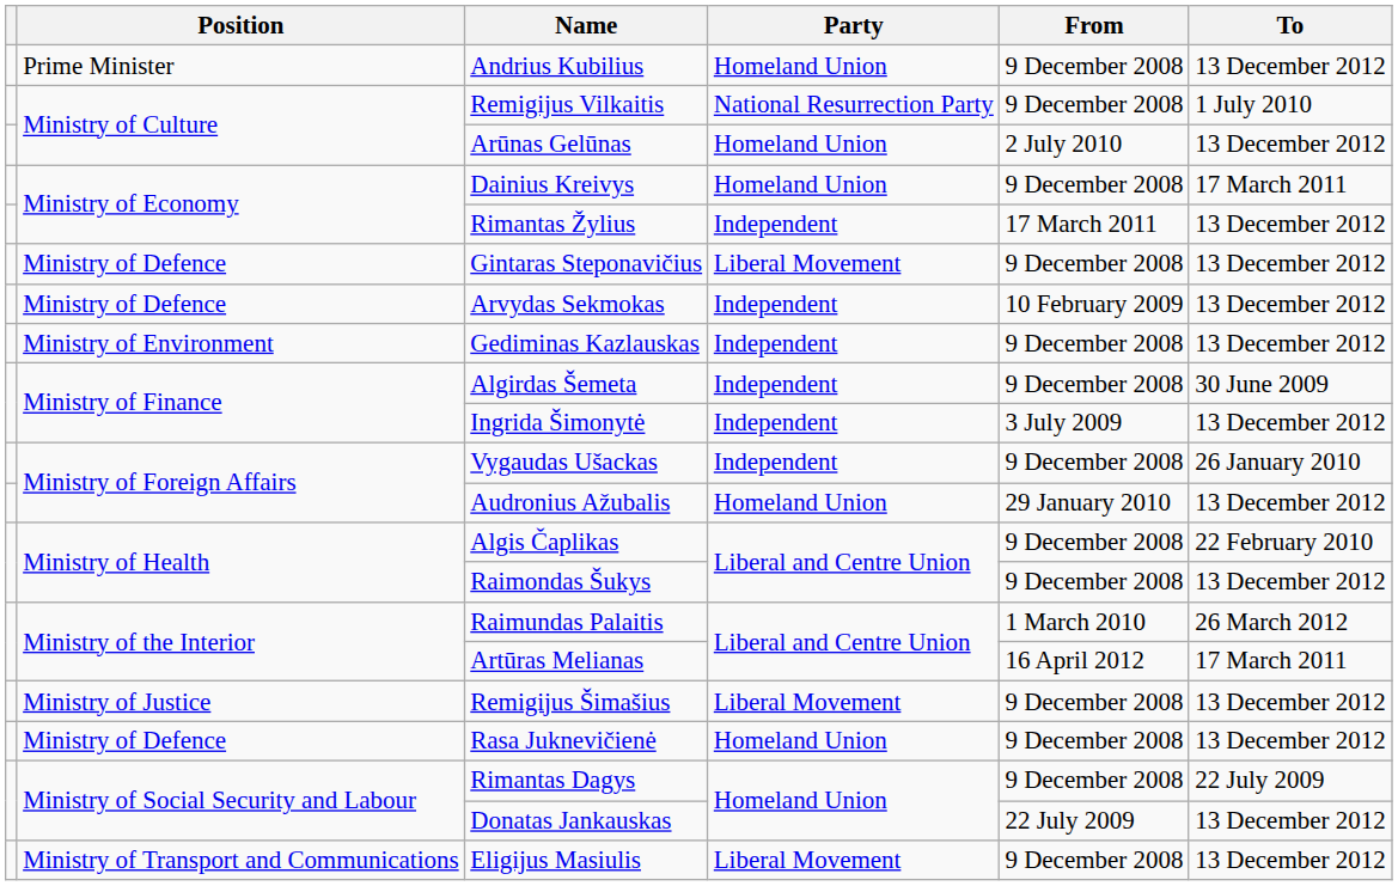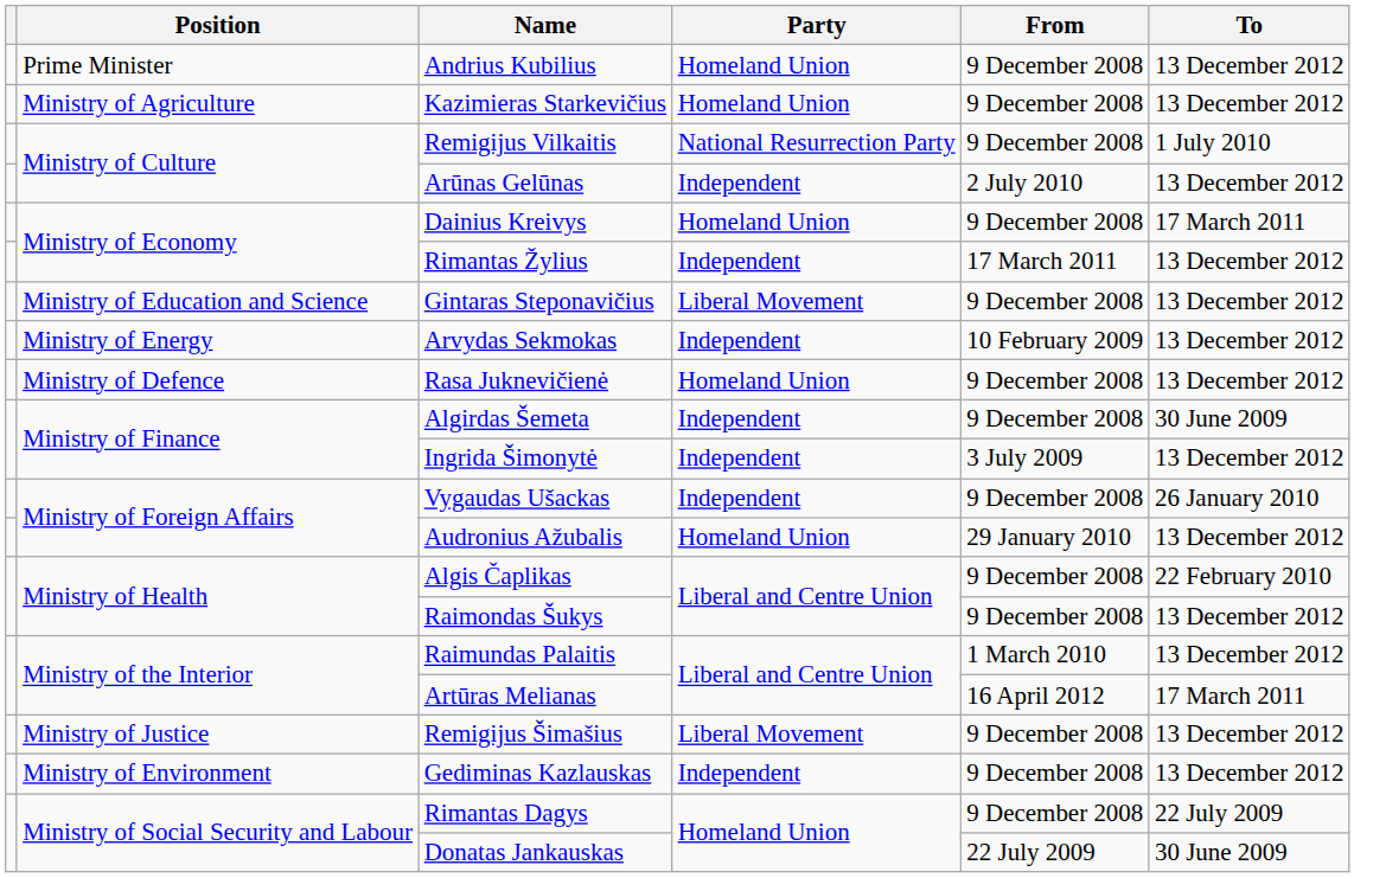+ row: Ministry of Agriculture | Kazimieras Starkevičius | Homeland Union | 9 December 2008 | 13 December 2012
Arūnas Gelūnas | Party: Homeland Union -> Independent
Gintaras Steponavičius | Position: Ministry of Defence -> Ministry of Education and Science
Arvydas Sekmokas | Position: Ministry of Defence -> Ministry of Energy
rows swapped: Gediminas Kazlauskas <-> Rasa Juknevičienė
Raimundas Palaitis | To: 26 March 2012 -> 13 December 2012
Donatas Jankauskas | To: 13 December 2012 -> 30 June 2009
- row: Ministry of Transport and Communications | Eligijus Masiulis | Liberal Movement | 9 December 2008 | 13 December 2012
